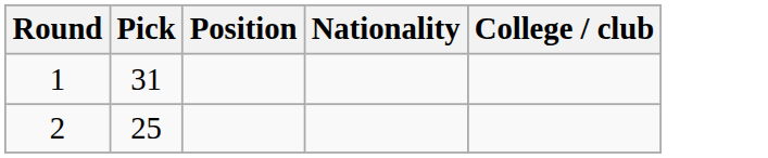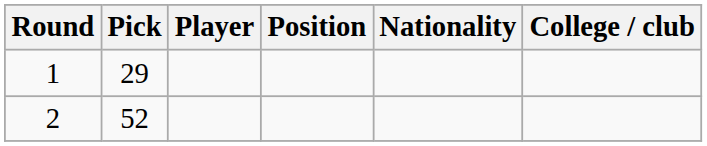+ column: Player
1 | Pick: 31 -> 29
2 | Pick: 25 -> 52
